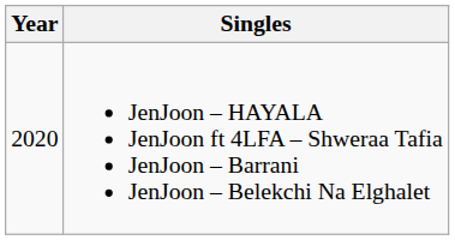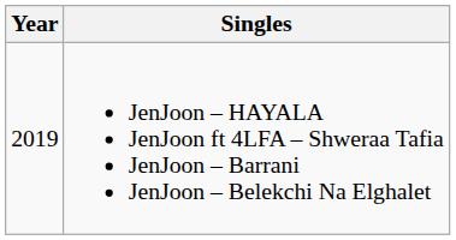row 2 | Year: 2020 -> 2019
